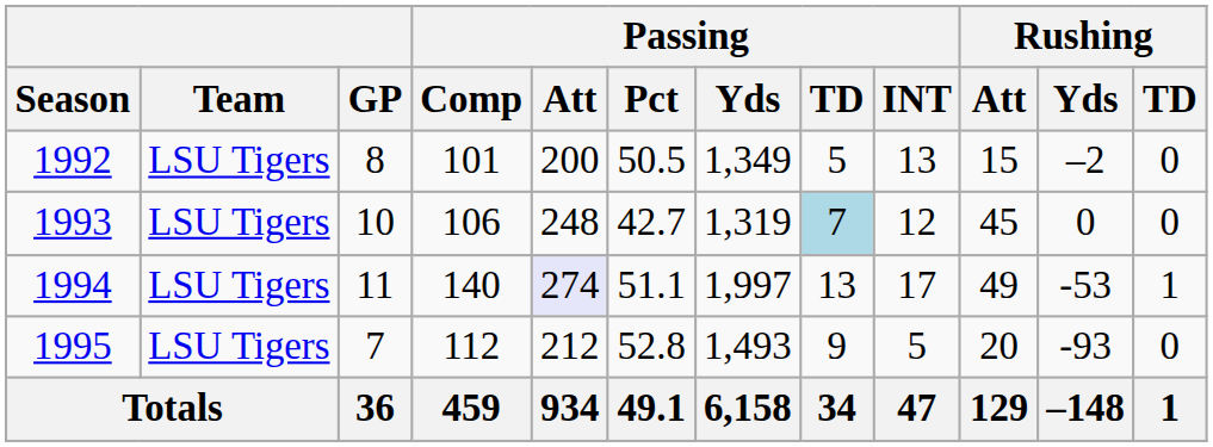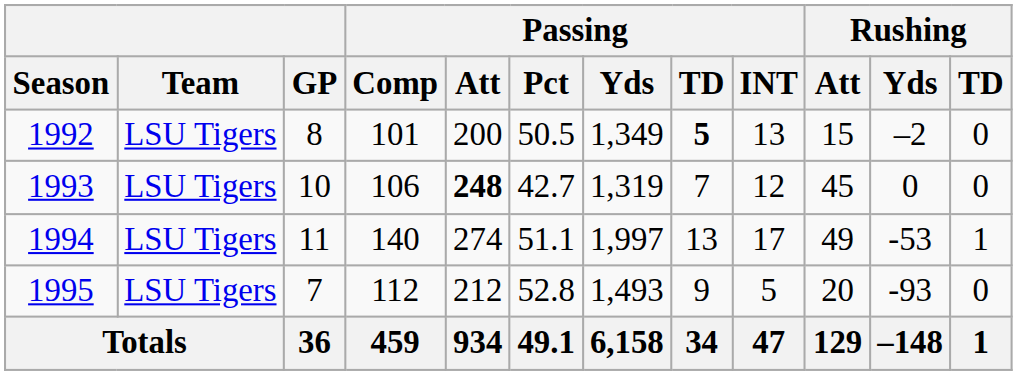1992 | Passing / TD: normal -> bold
1993 | Passing / Att: normal -> bold
1993 | Passing / TD: lightblue background -> no background
1994 | Passing / Att: lavender background -> no background
